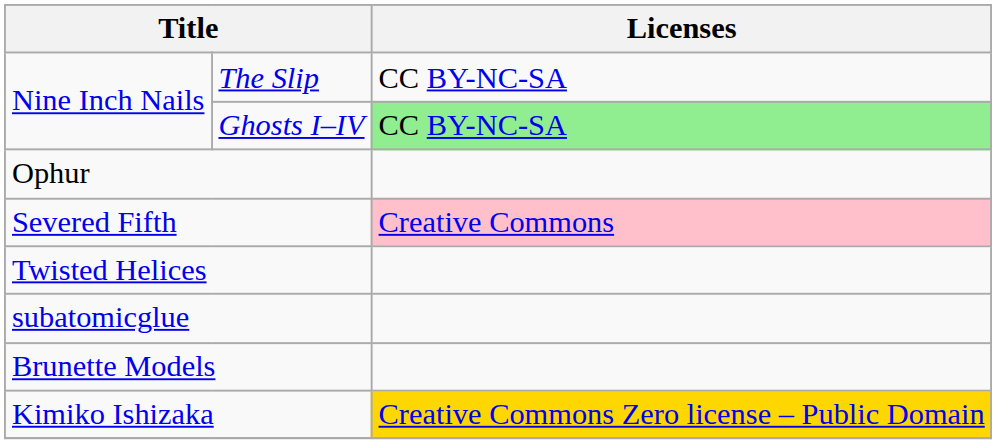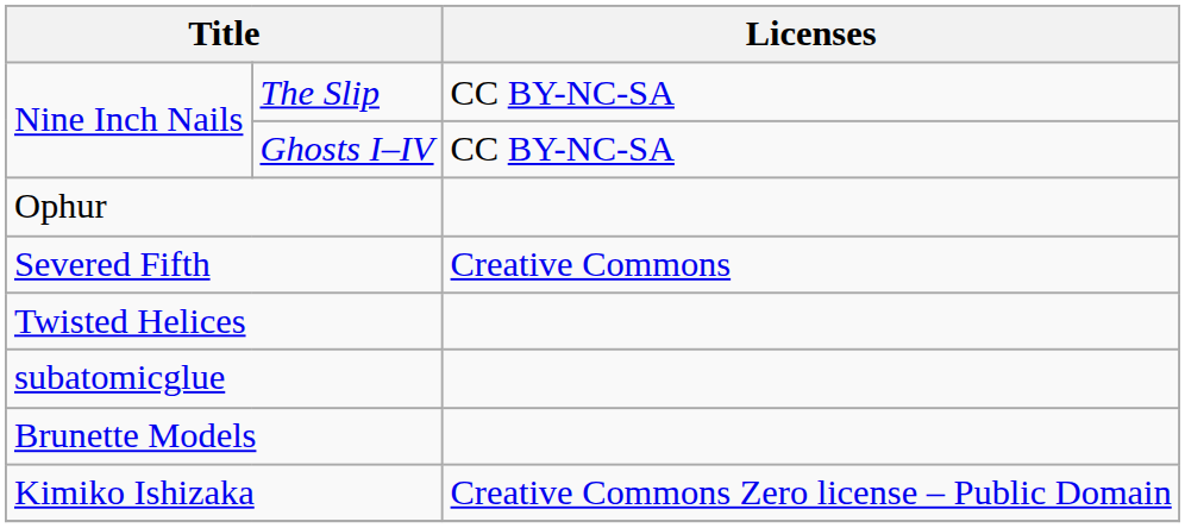Ghosts I–IV | Licenses: lightgreen background -> no background
Severed Fifth | Licenses: pink background -> no background
Kimiko Ishizaka | Licenses: gold background -> no background
